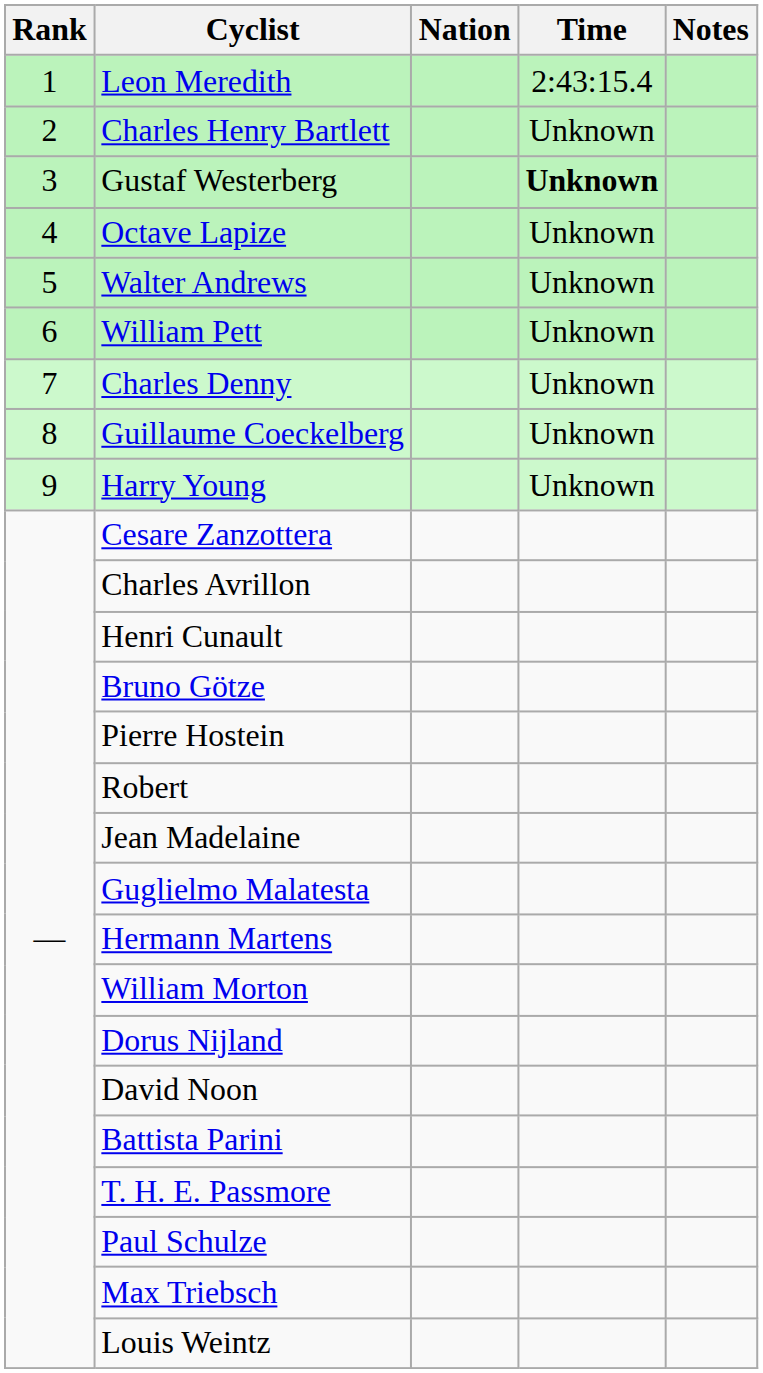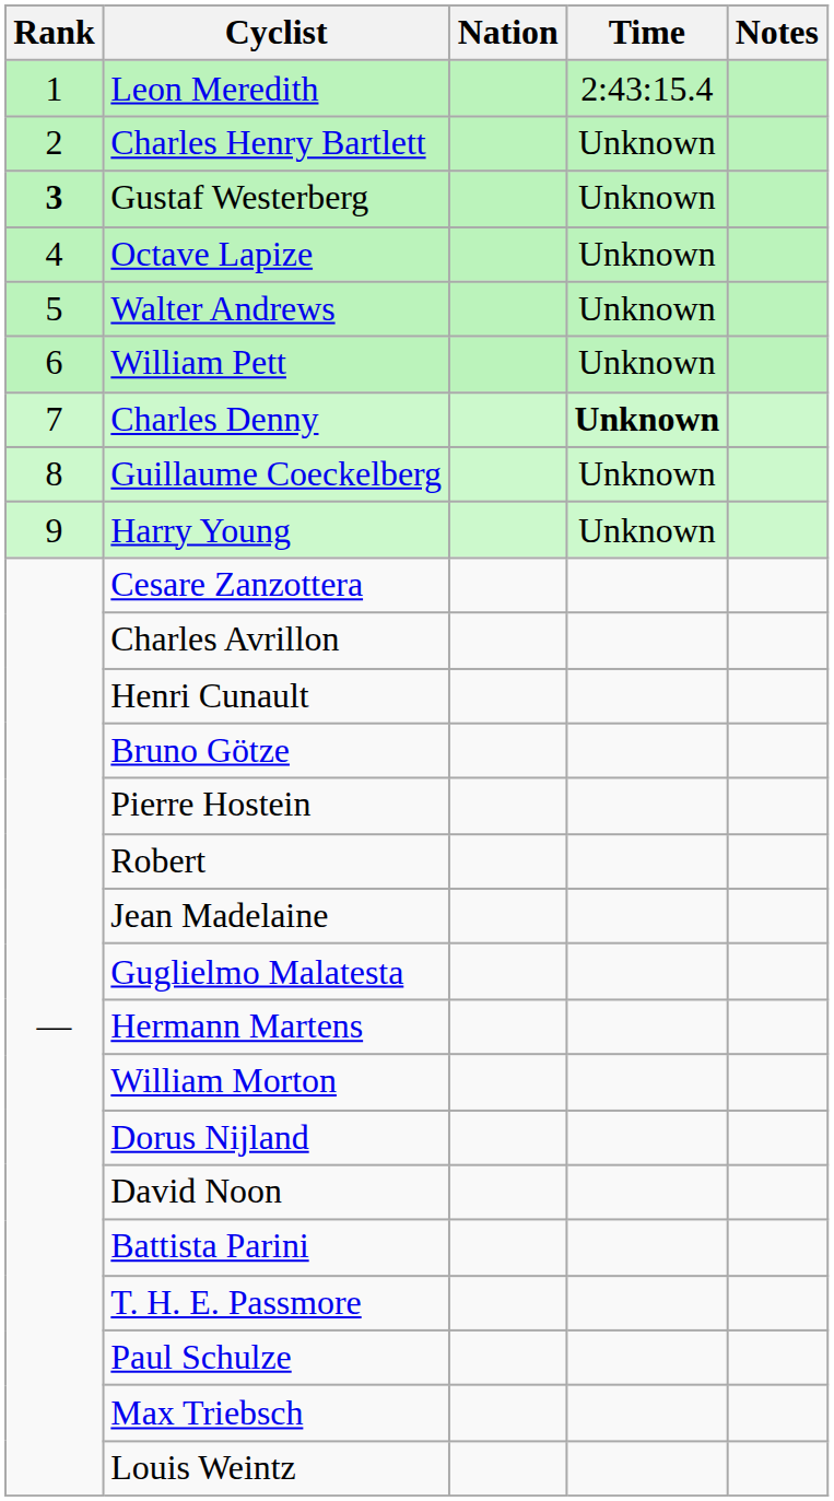Gustaf Westerberg | Rank: normal -> bold
Gustaf Westerberg | Time: bold -> normal
Charles Denny | Time: normal -> bold
